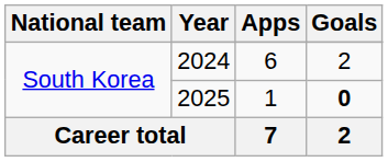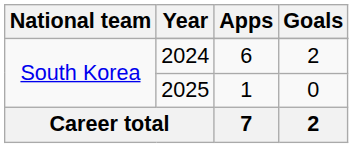2025 | Goals: bold -> normal
